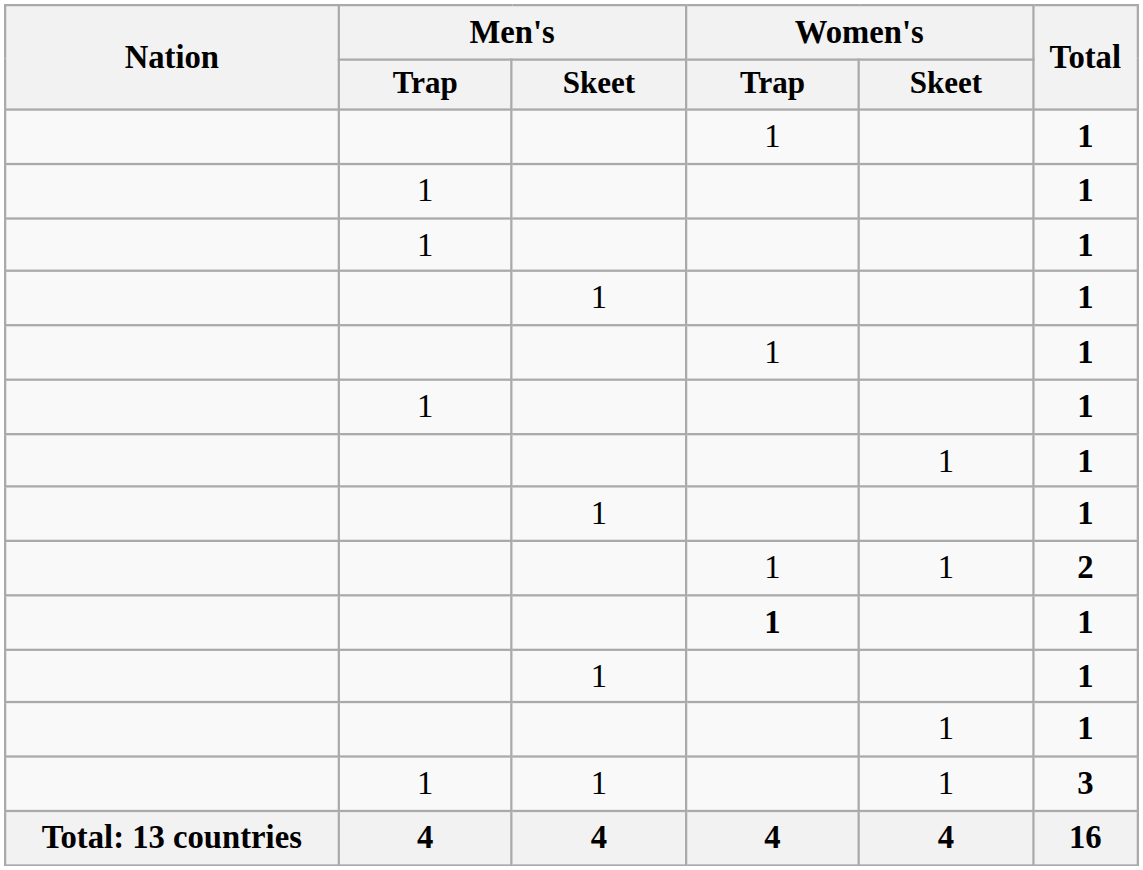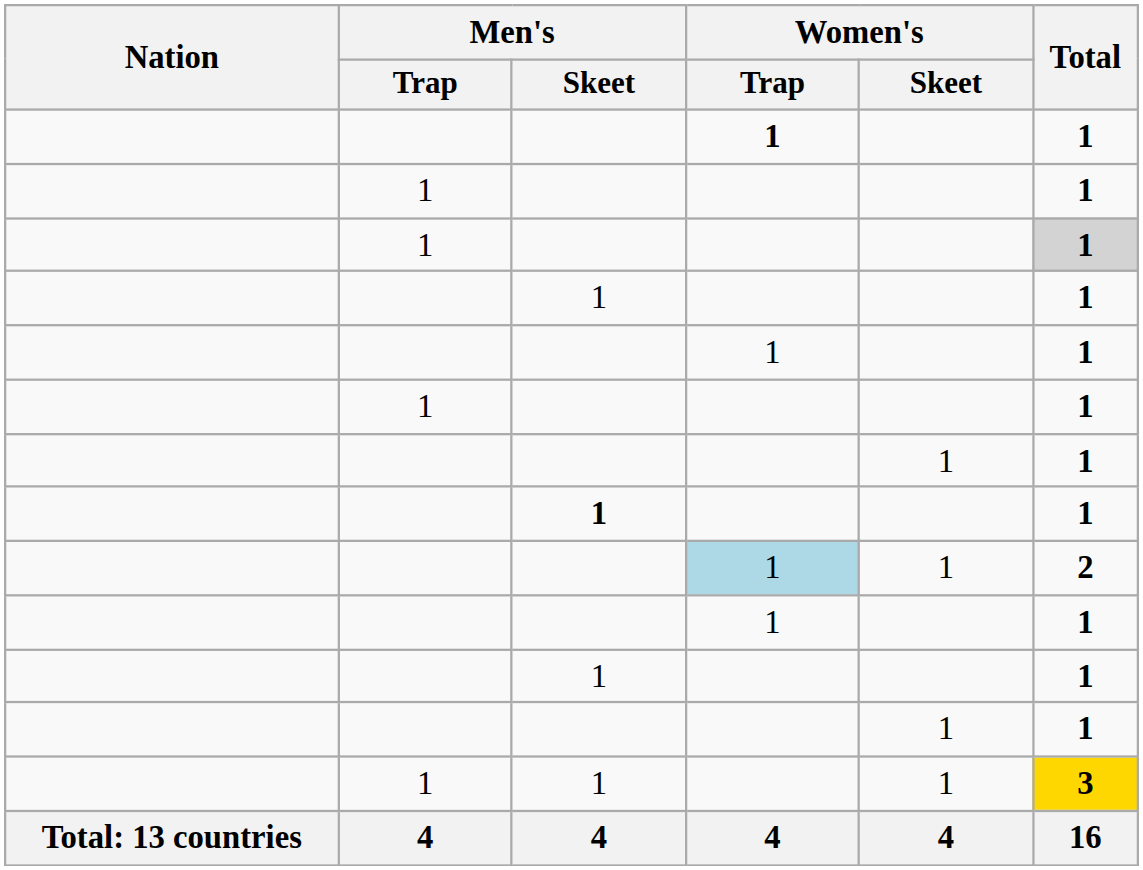row 3 | Women's / Trap: normal -> bold
row 5 | Total: no background -> lightgrey background
row 10 | Men's / Skeet: normal -> bold
row 11 | Women's / Trap: no background -> lightblue background
row 12 | Women's / Trap: bold -> normal
row 15 | Total: no background -> gold background
